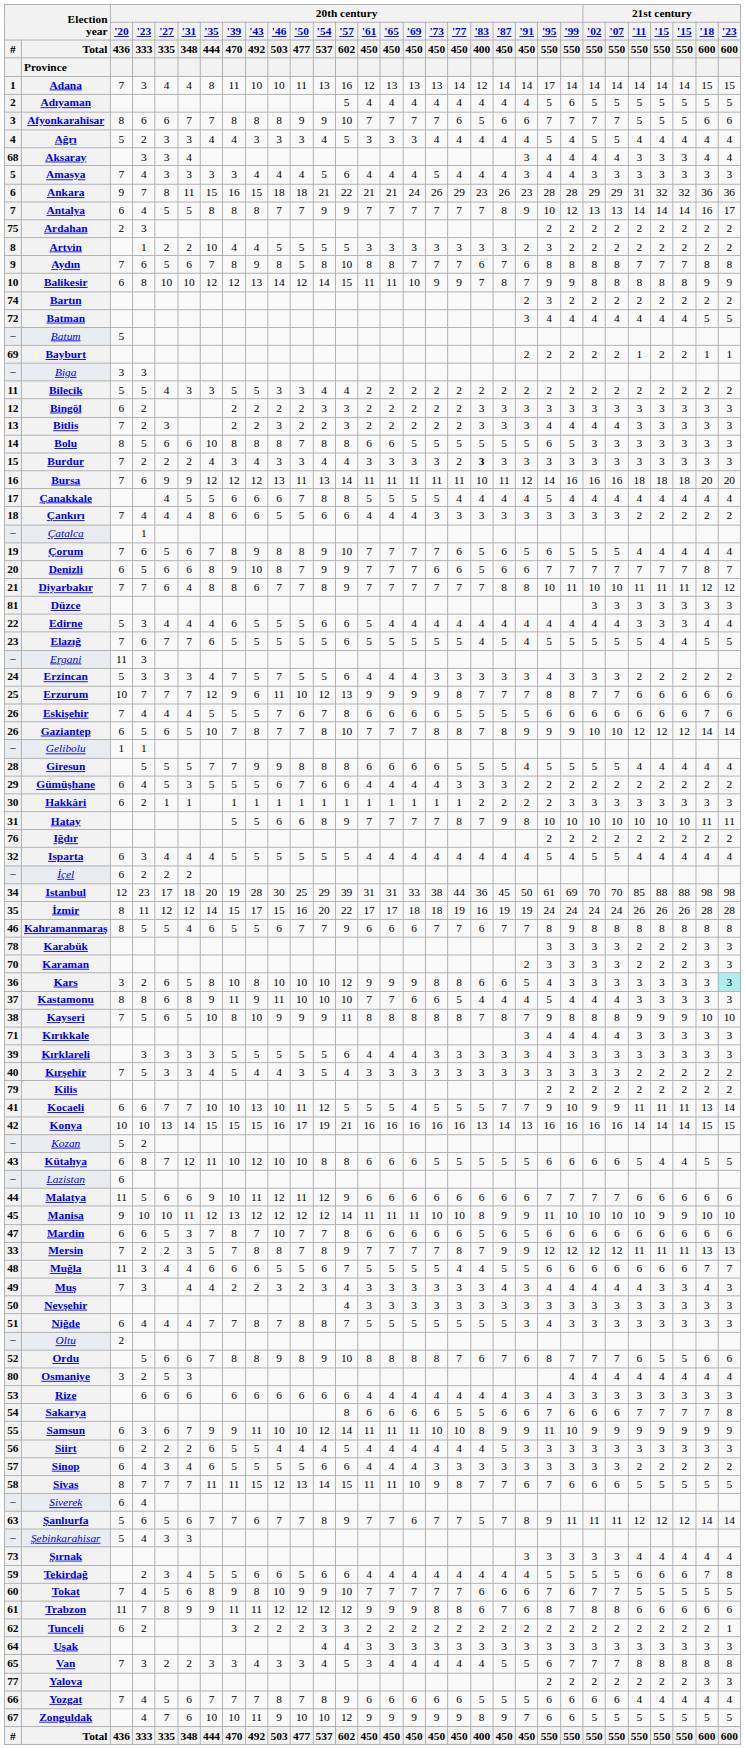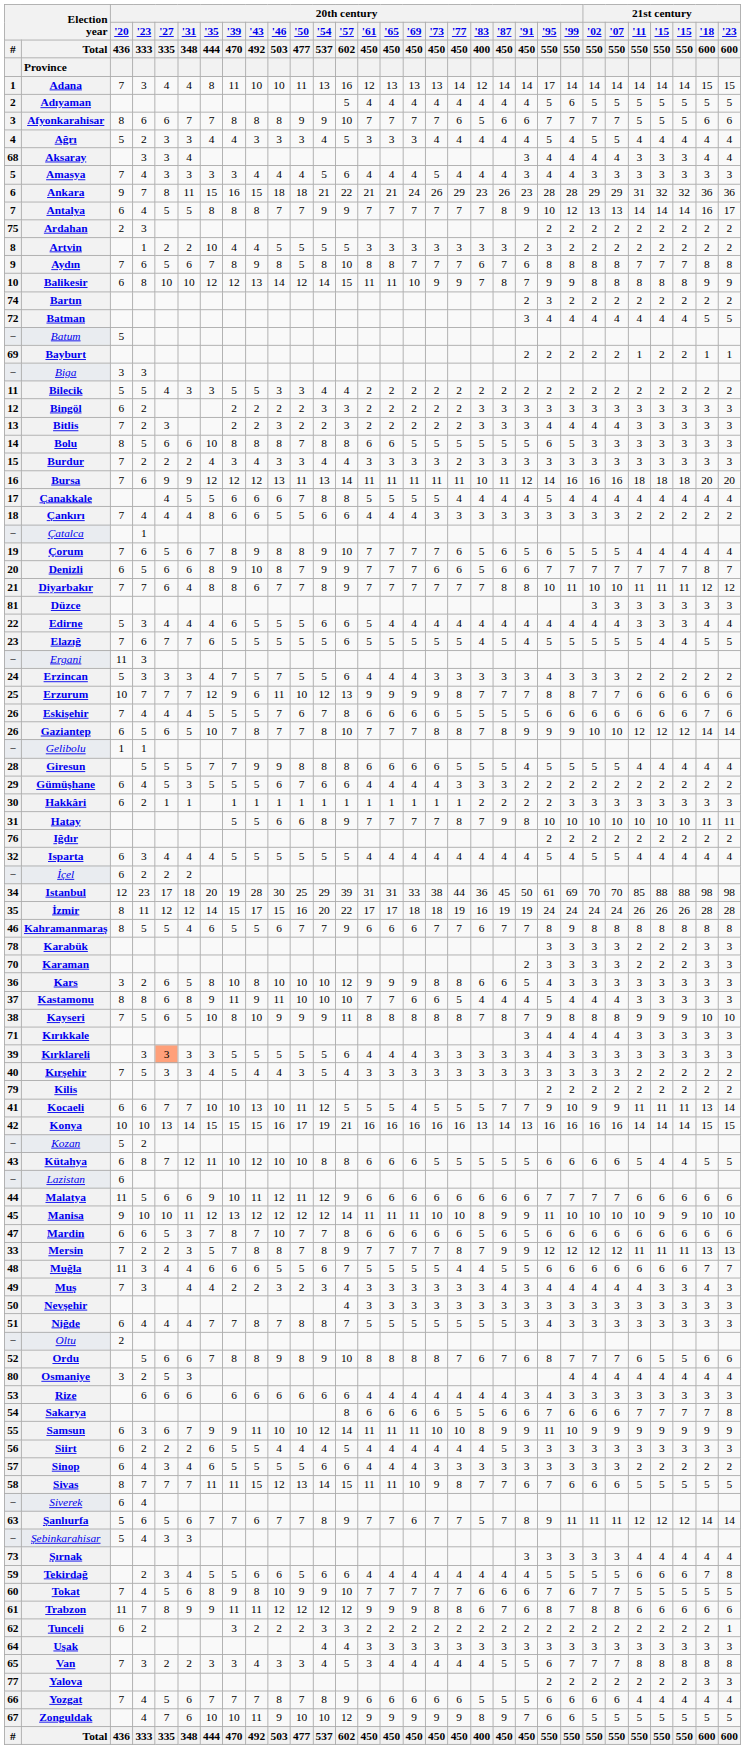Burdur | 20th century / '83 / 400: bold -> normal
Kars | 21st century / '23 / 600: paleturquoise background -> no background
Kırklareli | 20th century / '27 / 335: no background -> lightsalmon background
